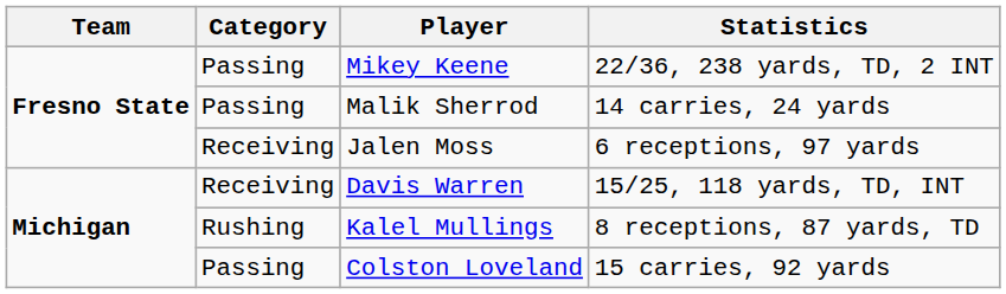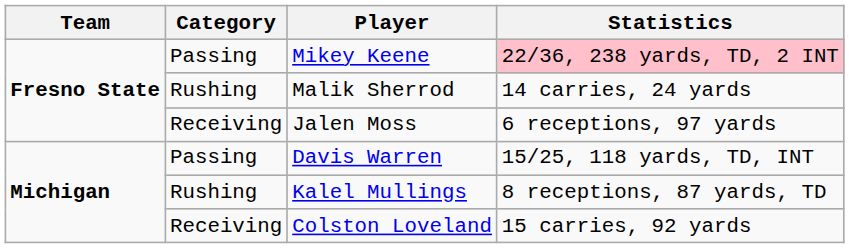Mikey Keene | Statistics: no background -> pink background
Malik Sherrod | Category: Passing -> Rushing
Davis Warren | Category: Receiving -> Passing
Colston Loveland | Category: Passing -> Receiving
